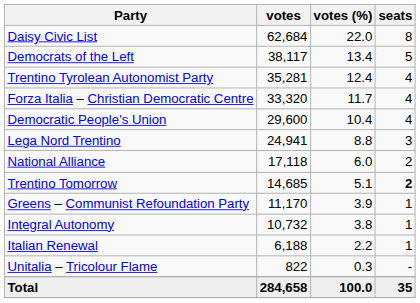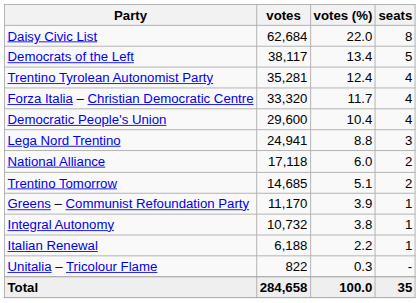Trentino Tomorrow | seats: bold -> normal
